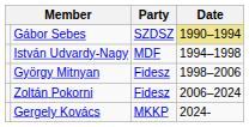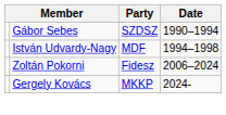Gábor Sebes | Date: khaki background -> no background
- row: György Mitnyan | Fidesz | 1998–2006
